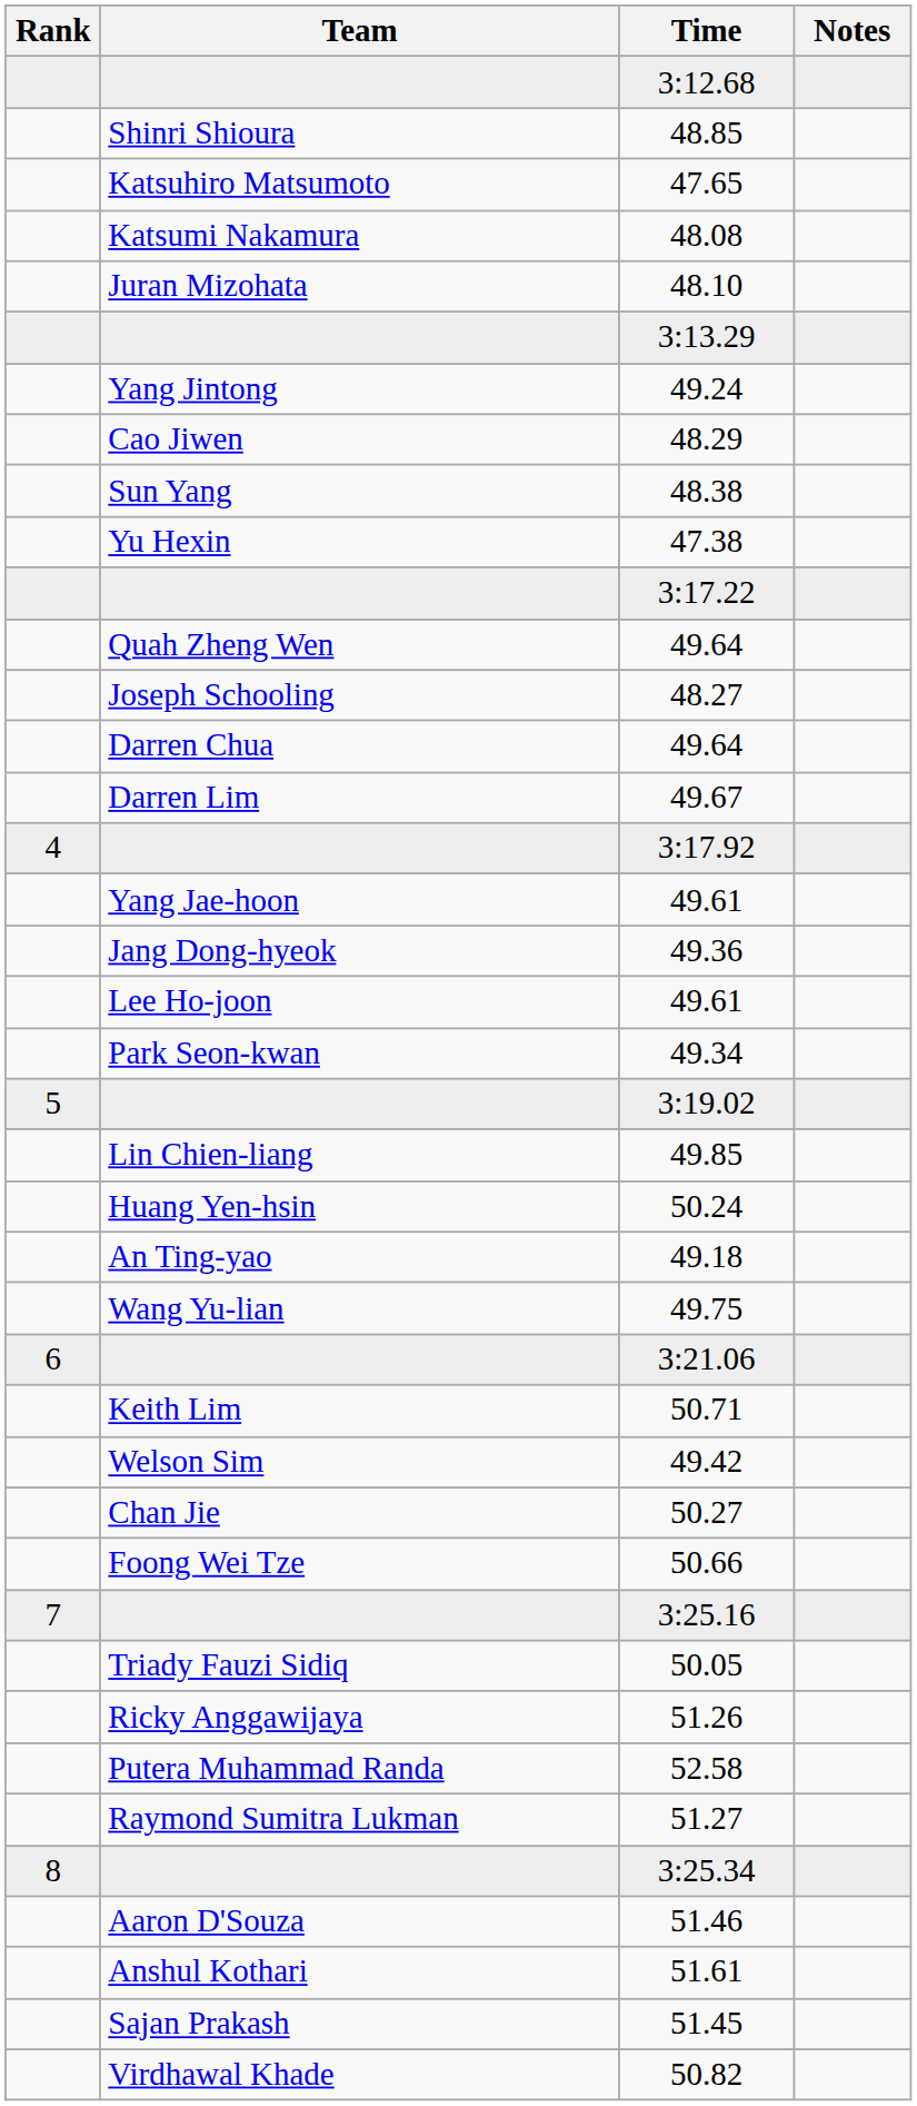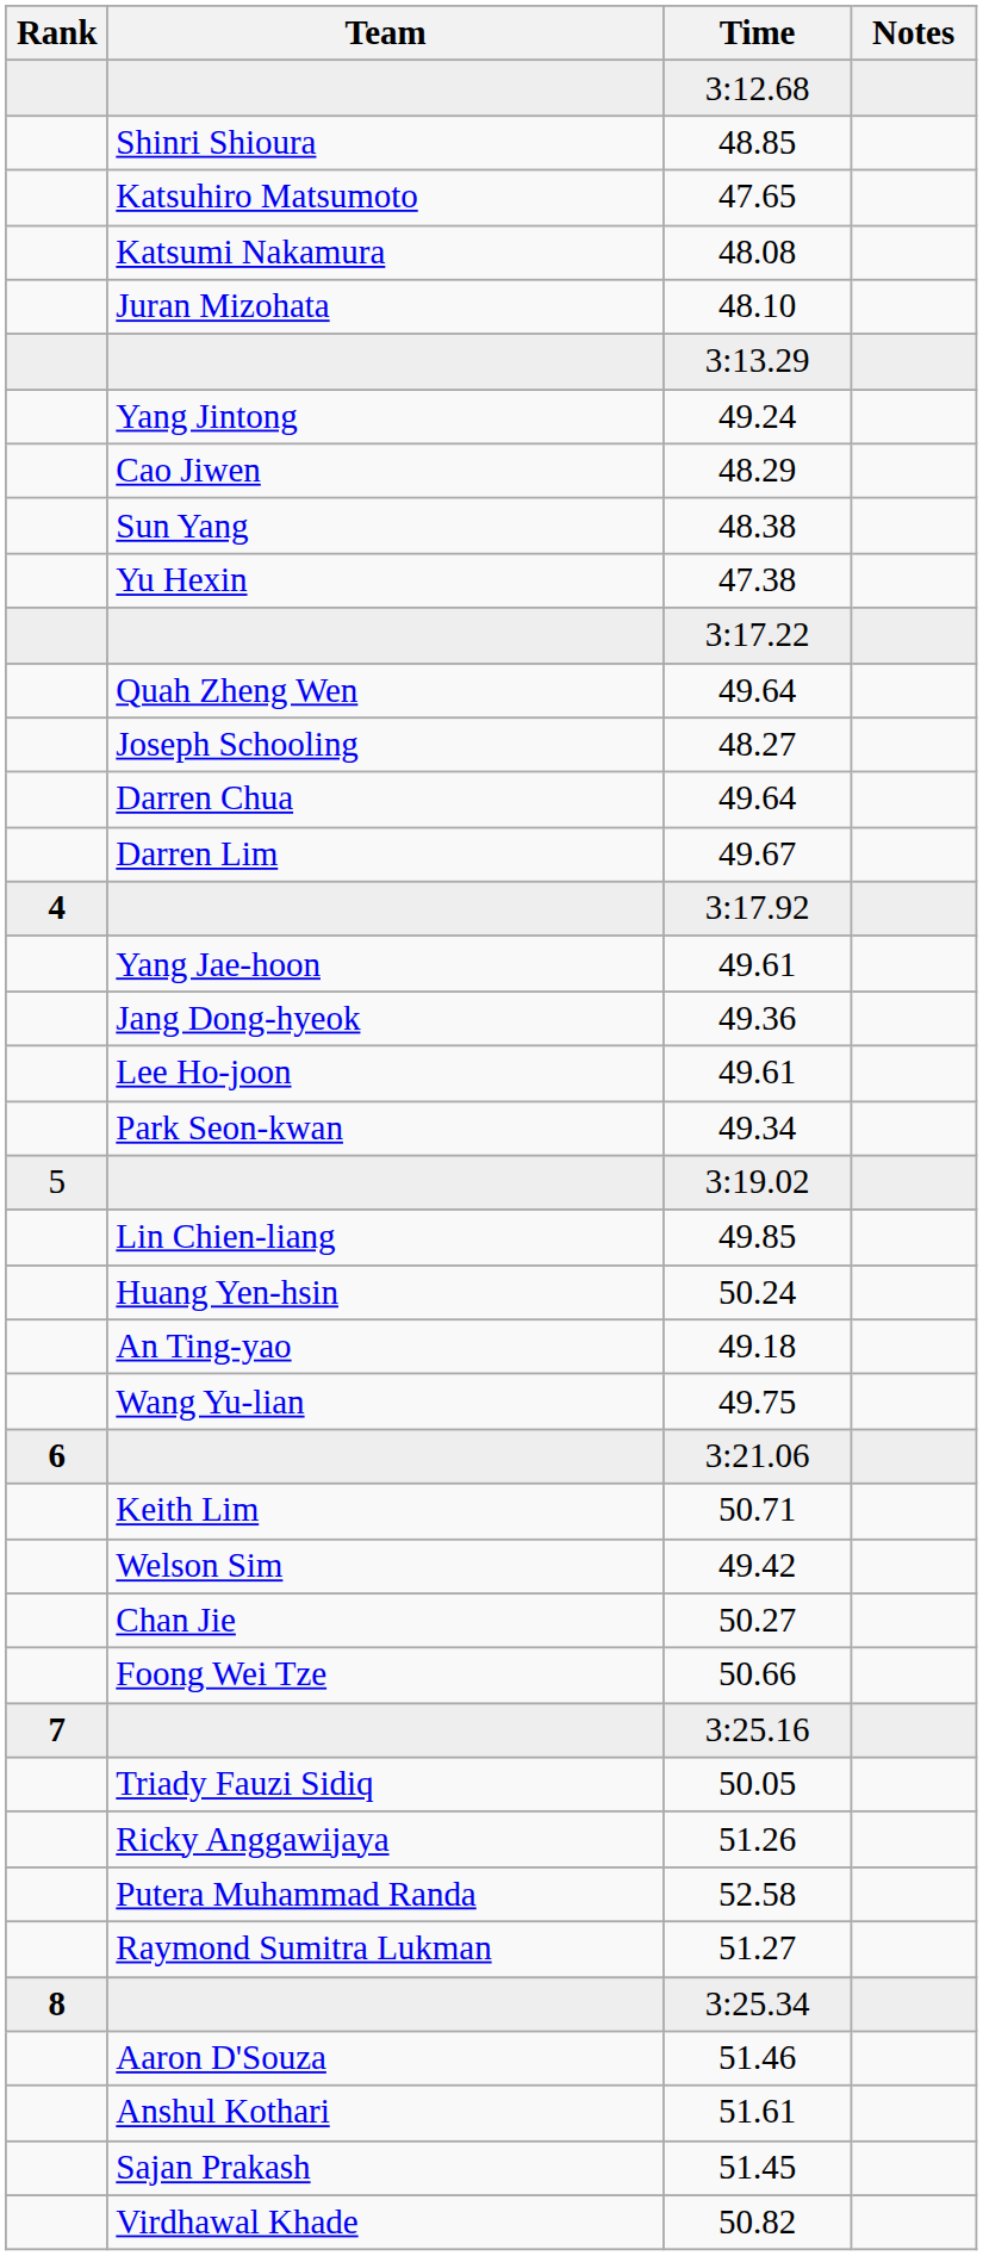3:17.92 | Rank: normal -> bold
3:21.06 | Rank: normal -> bold
3:25.16 | Rank: normal -> bold
3:25.34 | Rank: normal -> bold
